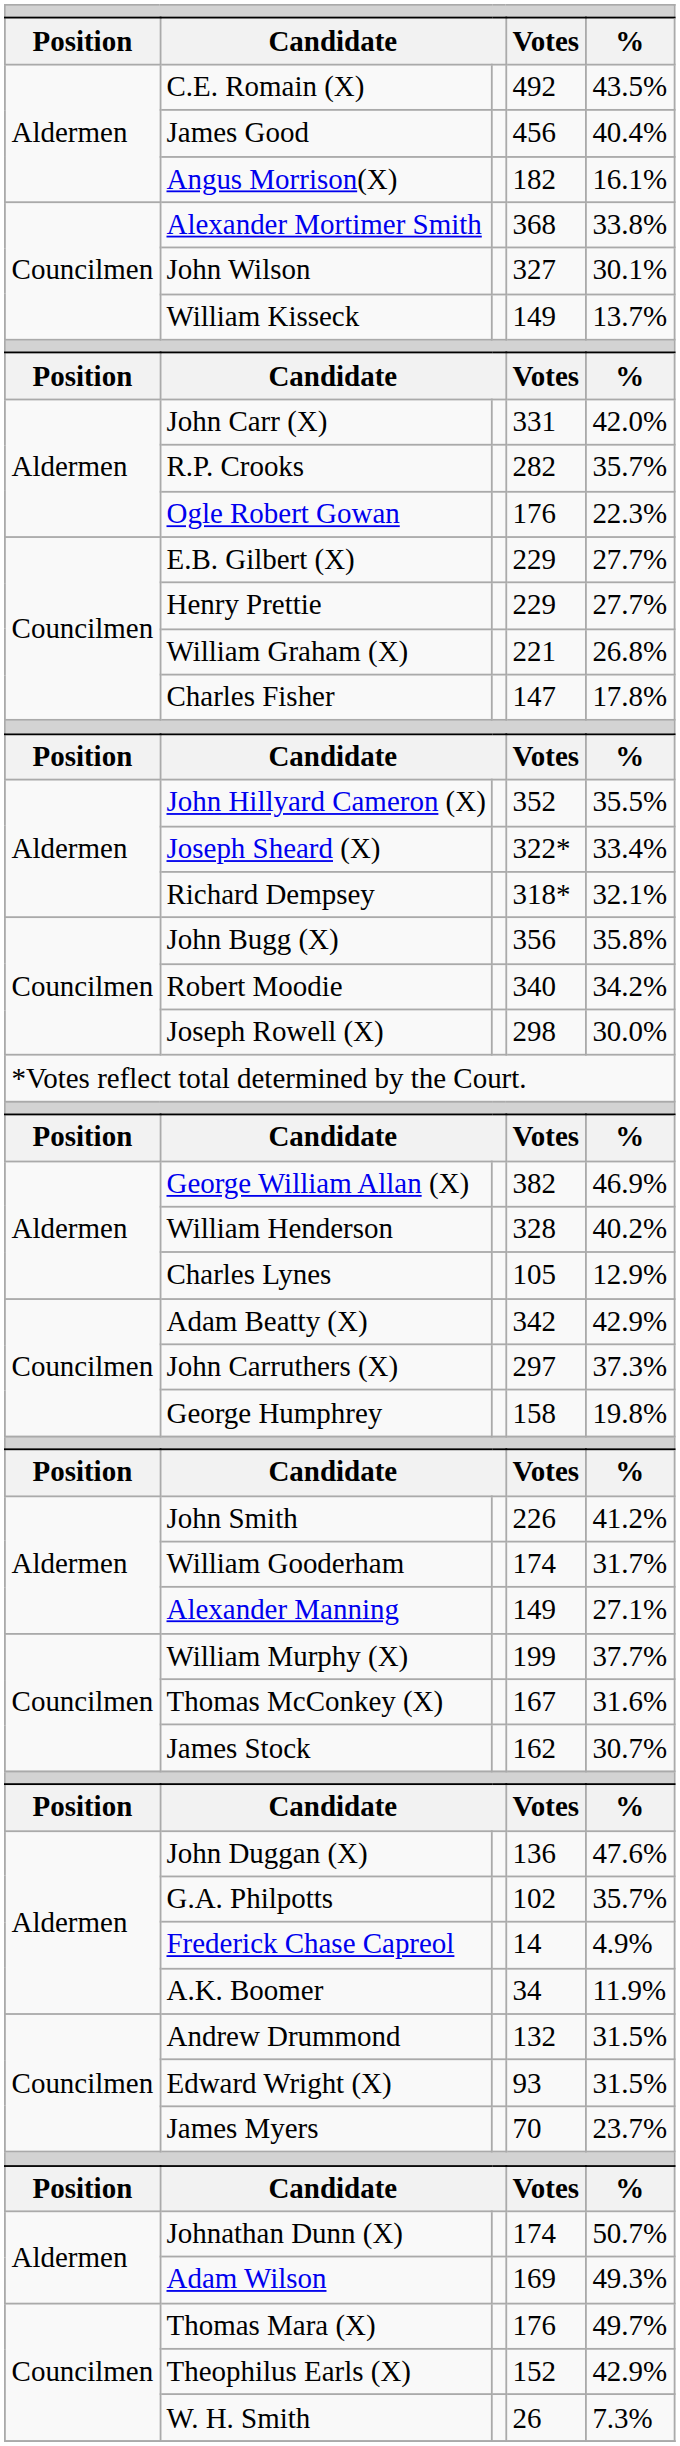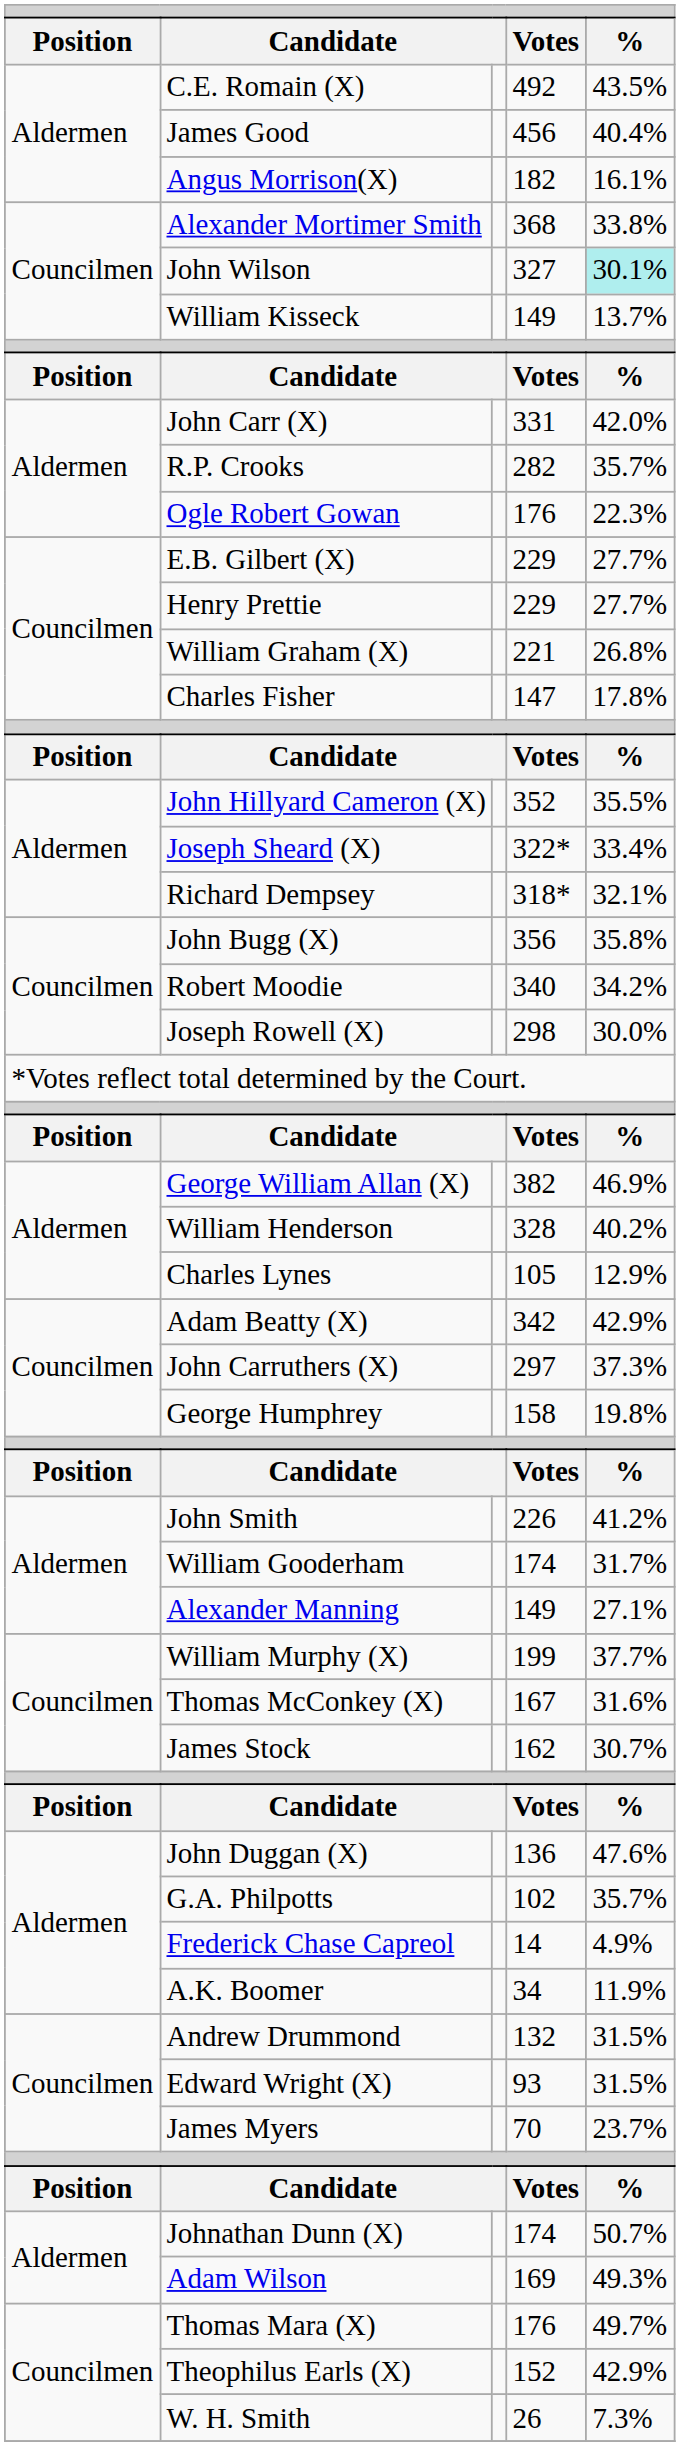John Wilson | column 5: no background -> paleturquoise background
